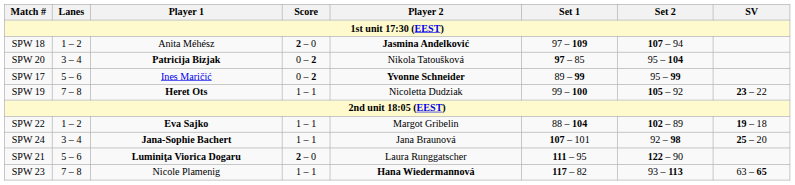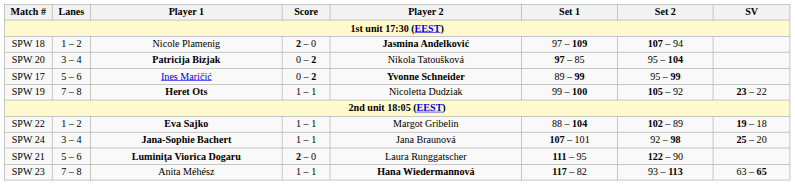SPW 18 | Player 1: Anita Méhész -> Nicole Plamenig
SPW 23 | Player 1: Nicole Plamenig -> Anita Méhész
